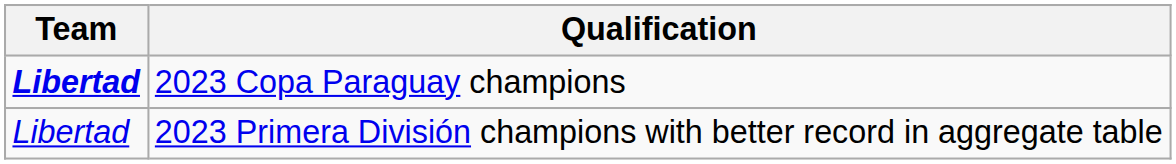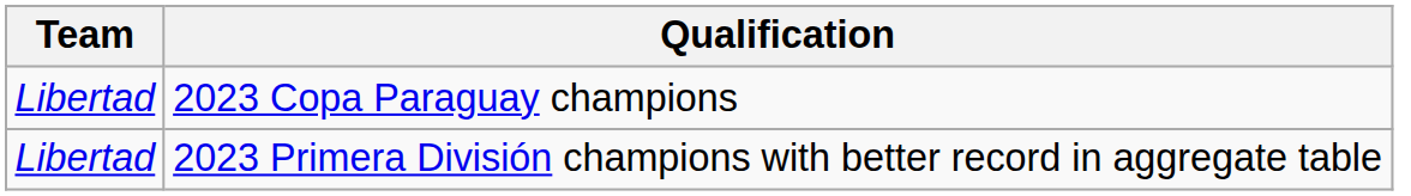2023 Copa Paraguay champions | Team: bold -> normal
